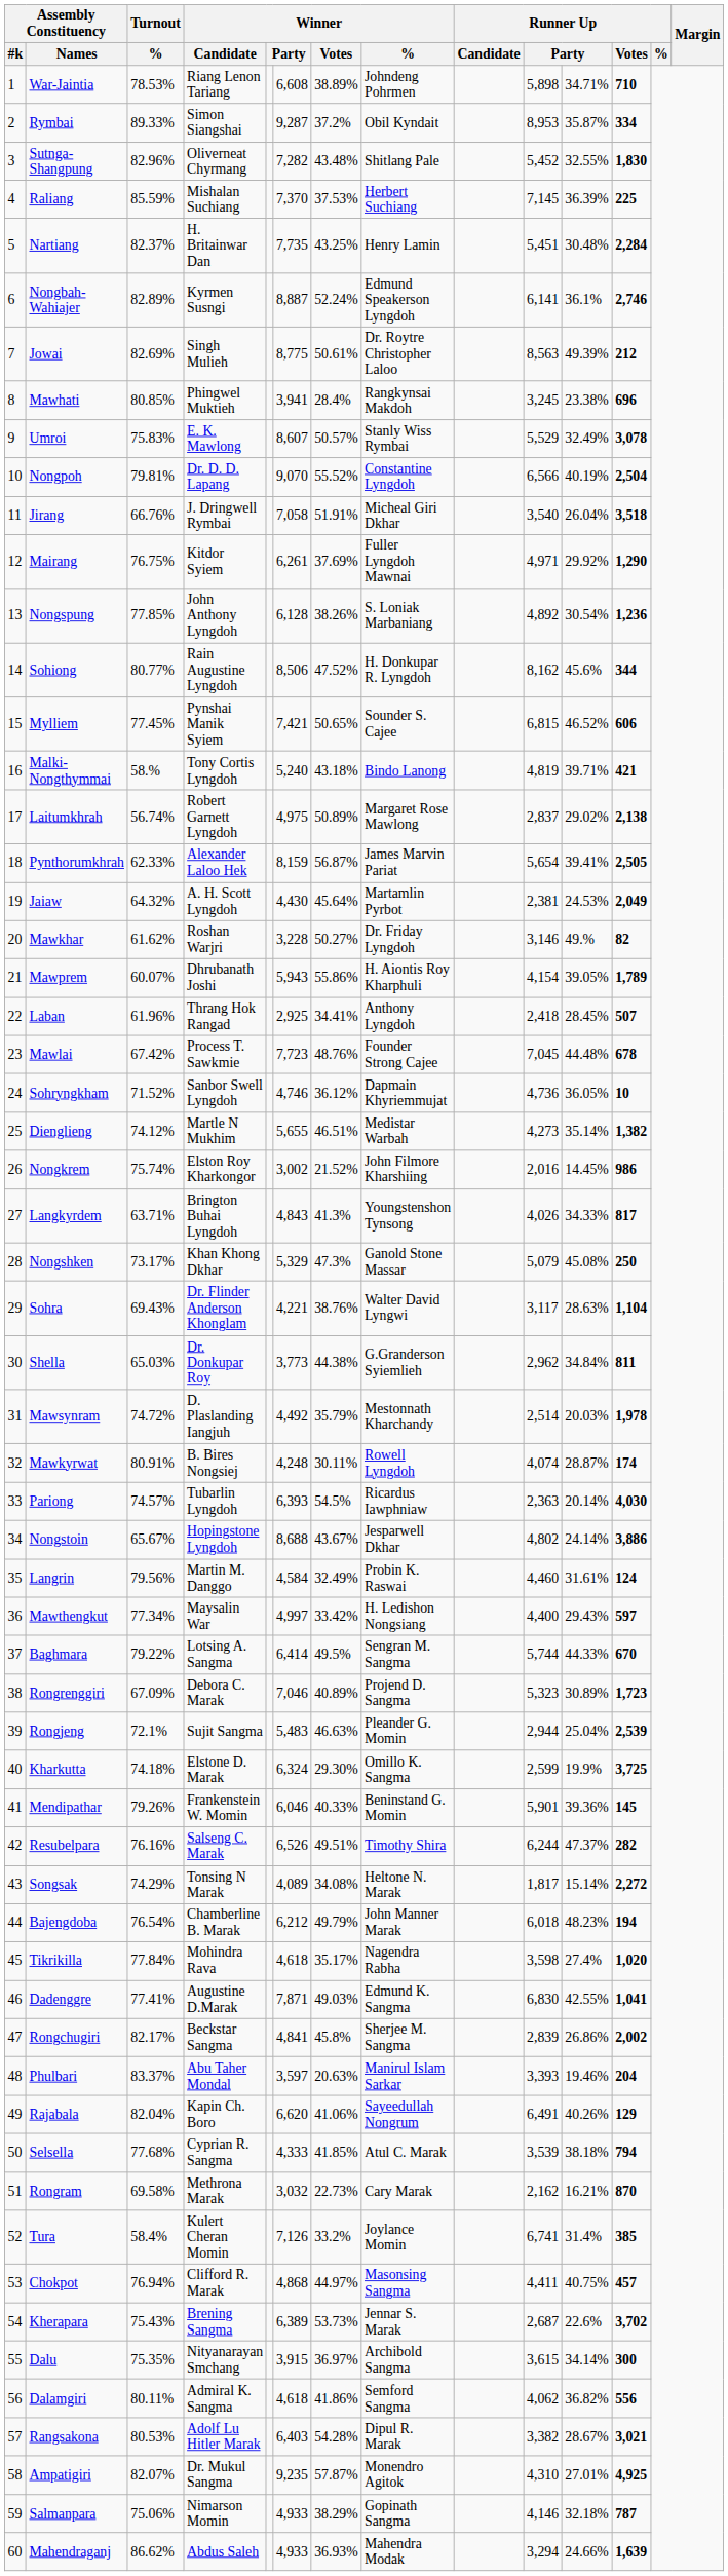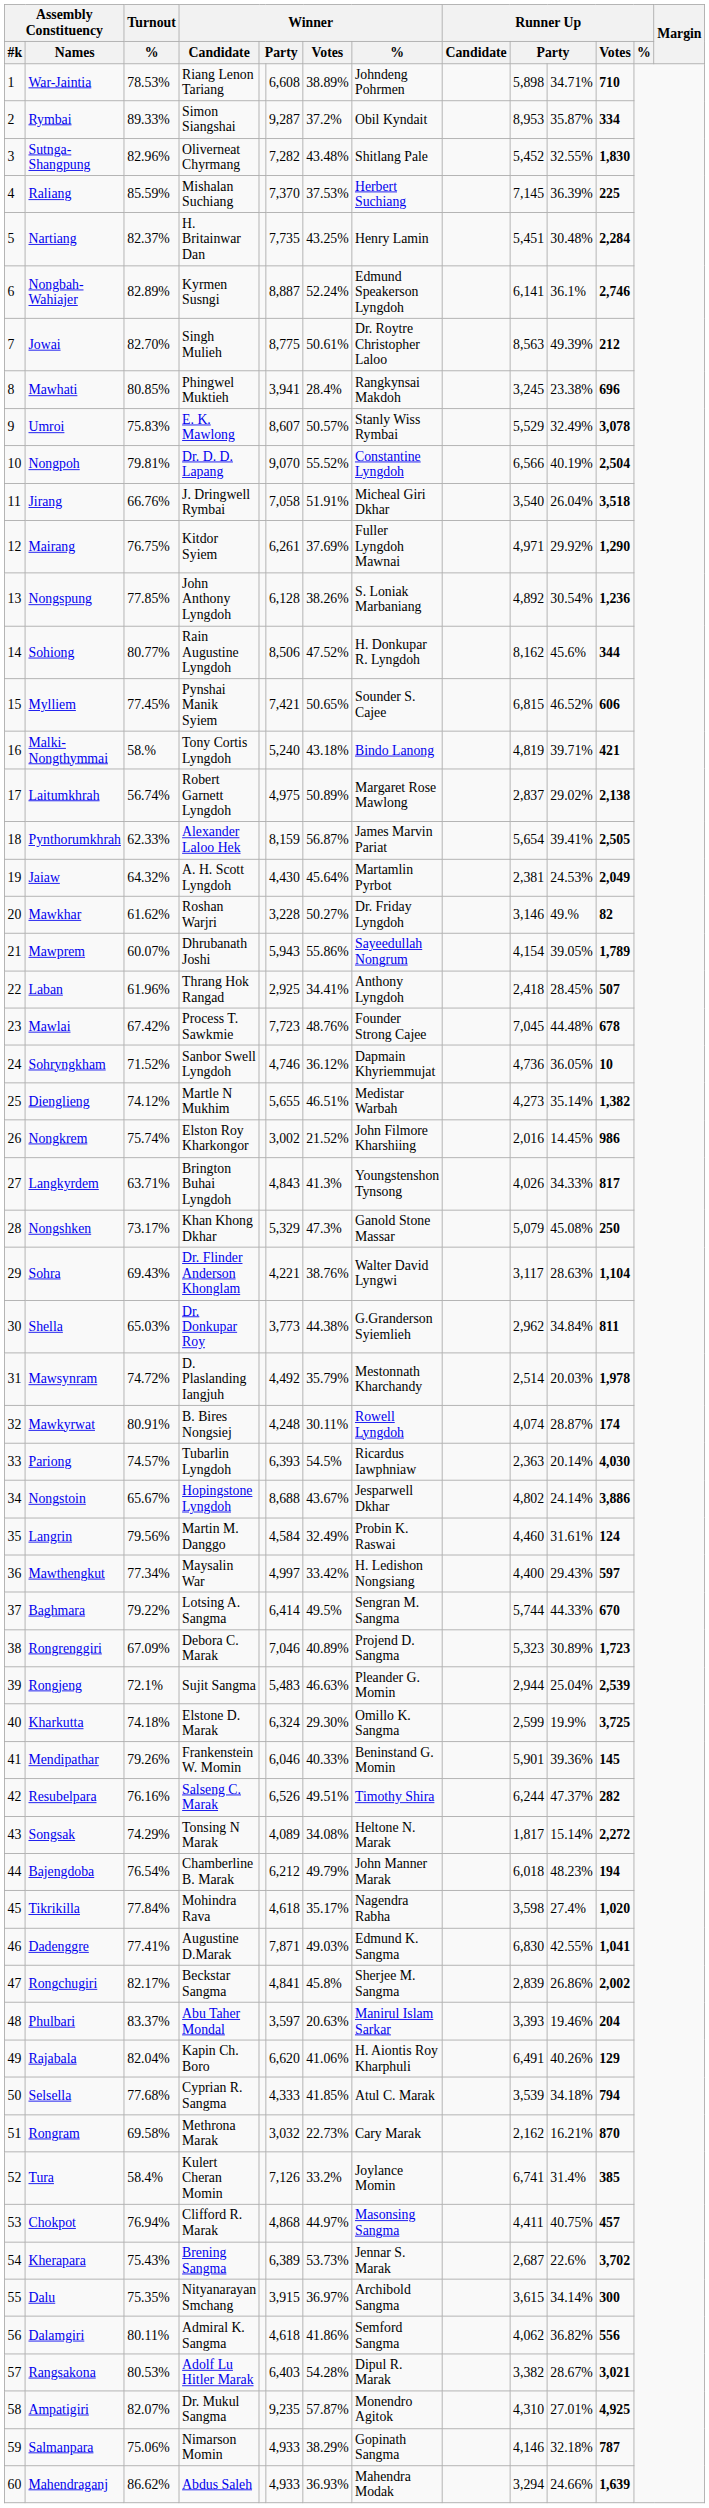Jowai | Turnout / %: 82.69% -> 82.70%
Mawprem | Winner / %: H. Aiontis Roy Kharphuli -> Sayeedullah Nongrum
Rajabala | Winner / %: Sayeedullah Nongrum -> H. Aiontis Roy Kharphuli
Selsella | column 11: 38.18% -> 34.18%
